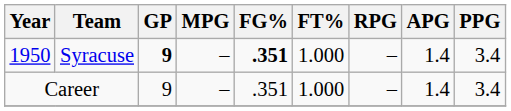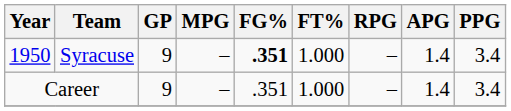1950 | GP: bold -> normal
